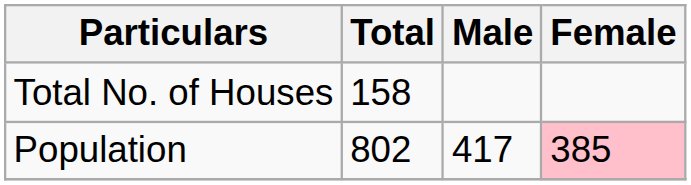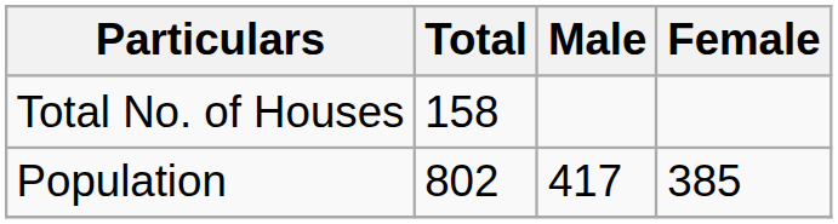Population | Female: pink background -> no background
